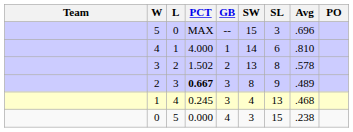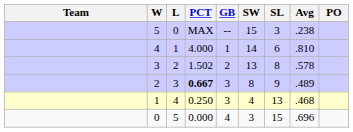row 2 | Avg: .696 -> .238
row 6 | PCT: 0.245 -> 0.250
row 7 | Avg: .238 -> .696
